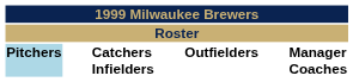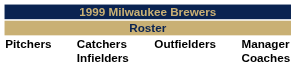Pitchers | column 1: lightblue background -> no background
